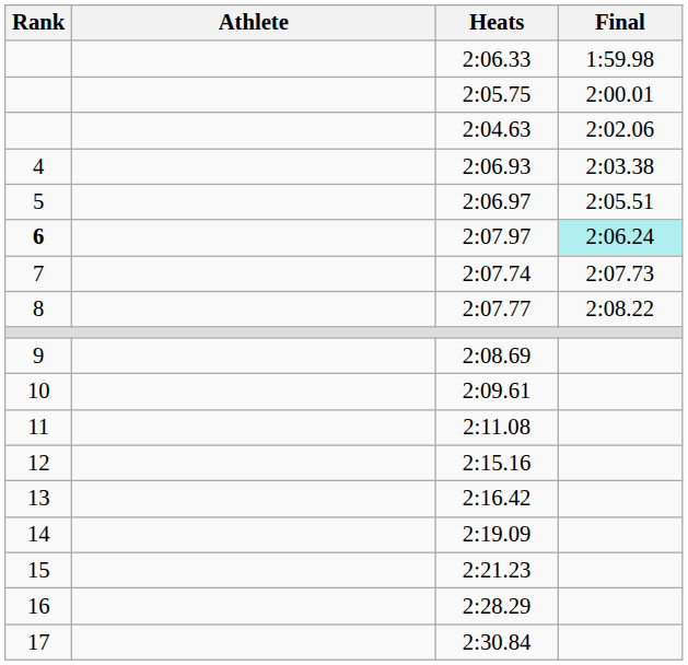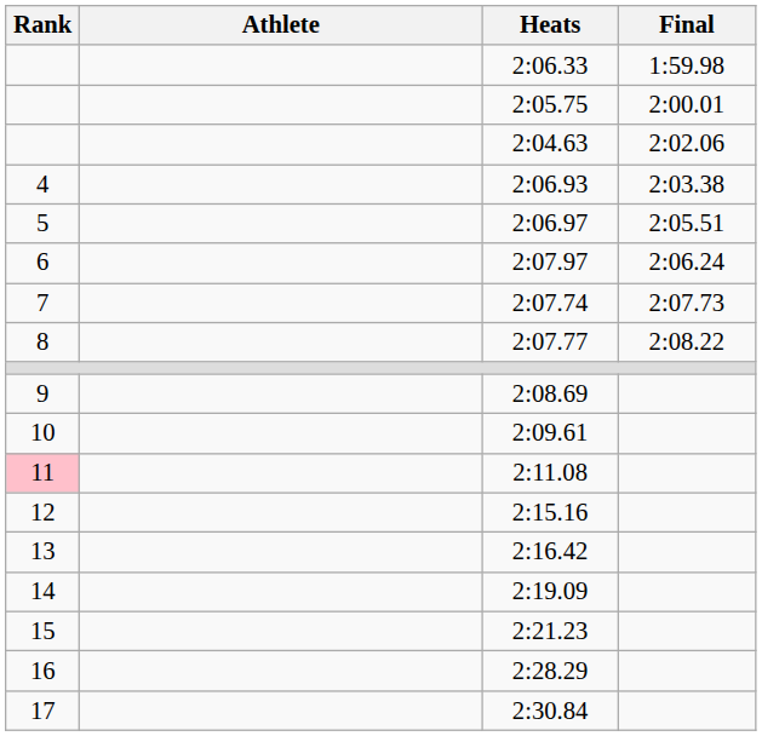2:07.97 | Rank: bold -> normal
2:07.97 | Final: paleturquoise background -> no background
2:11.08 | Rank: no background -> pink background
